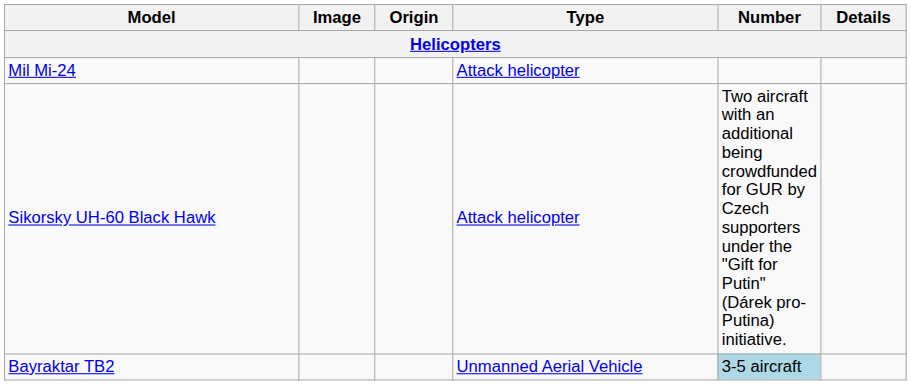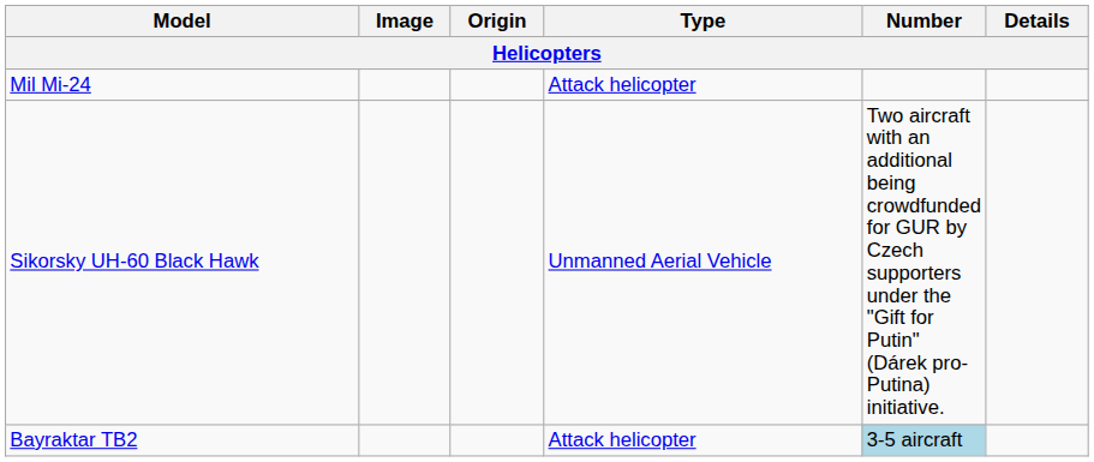Sikorsky UH-60 Black Hawk | Type: Attack helicopter -> Unmanned Aerial Vehicle
Bayraktar TB2 | Type: Unmanned Aerial Vehicle -> Attack helicopter
